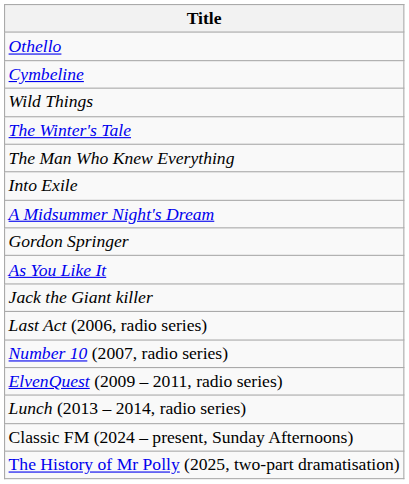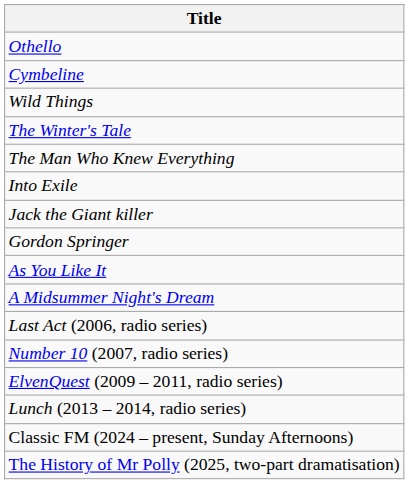row 8 | column 1: A Midsummer Night's Dream -> Jack the Giant killer
row 11 | column 1: Jack the Giant killer -> A Midsummer Night's Dream
